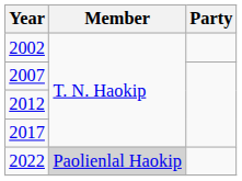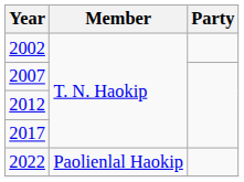2022 | Member: lightgrey background -> no background
